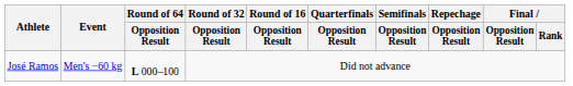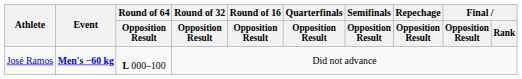José Ramos | Event: normal -> bold
